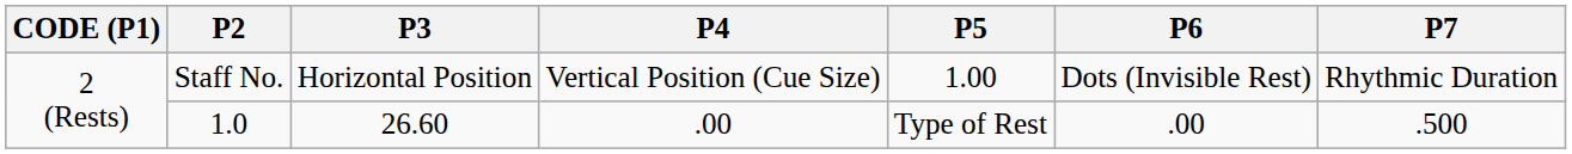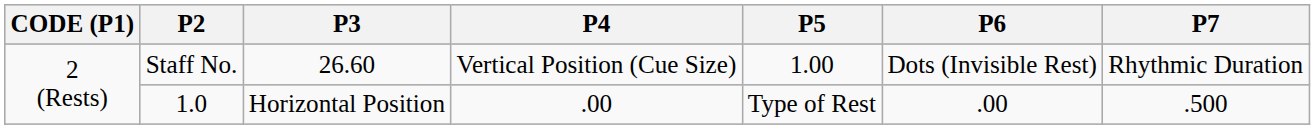Staff No. | P3: Horizontal Position -> 26.60
1.0 | P3: 26.60 -> Horizontal Position
